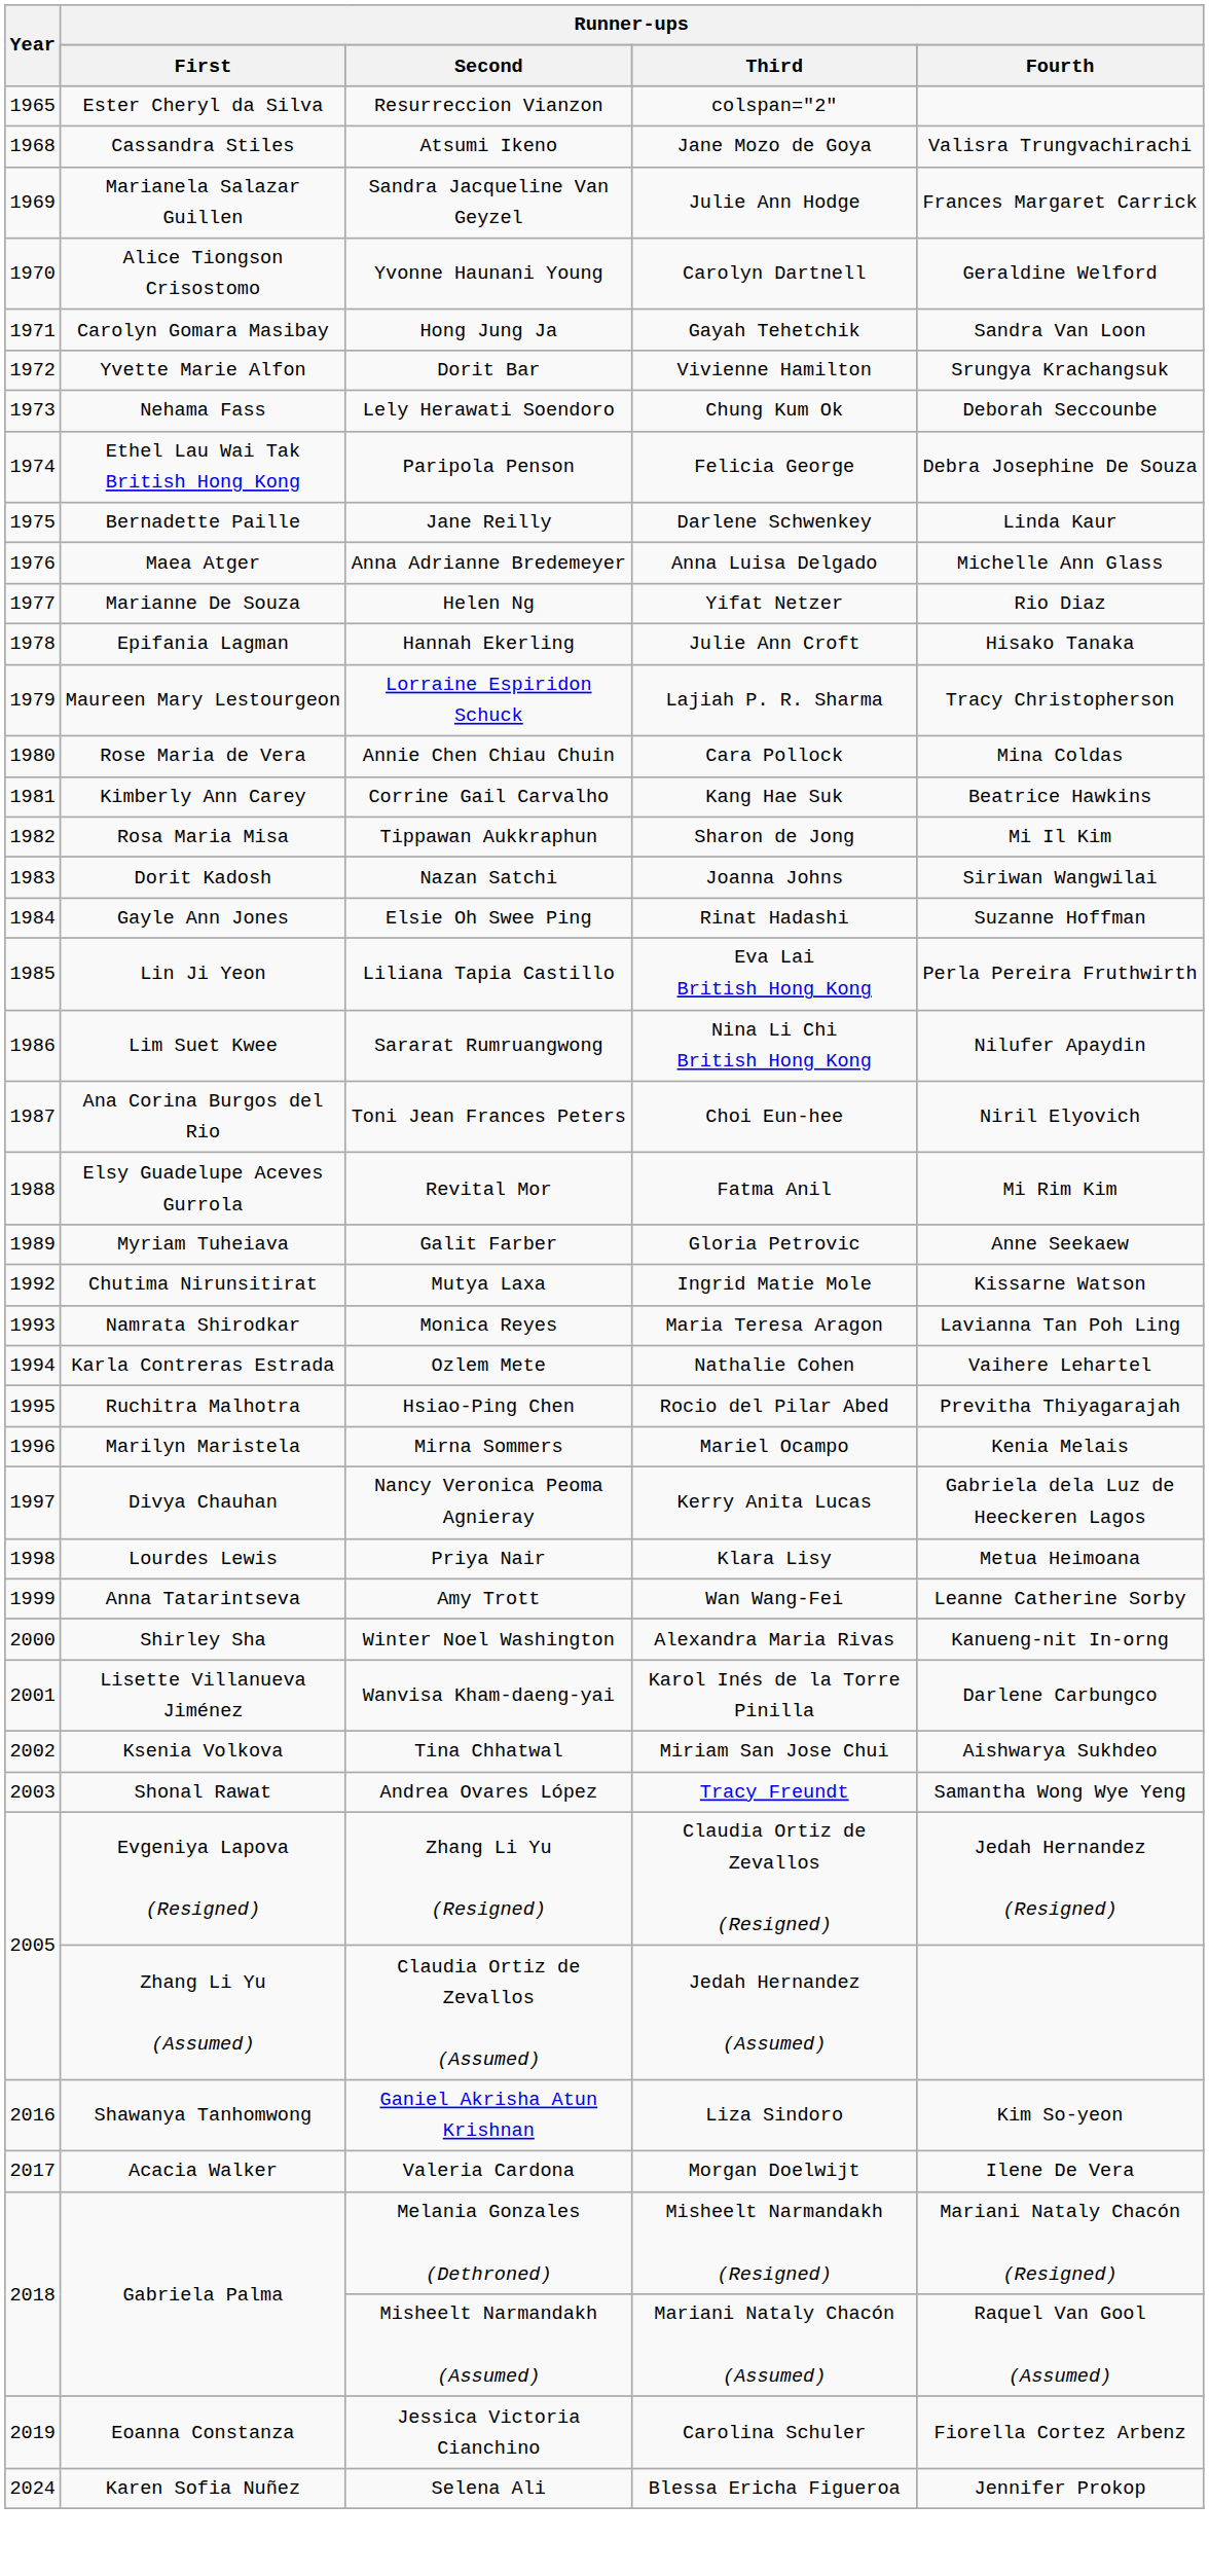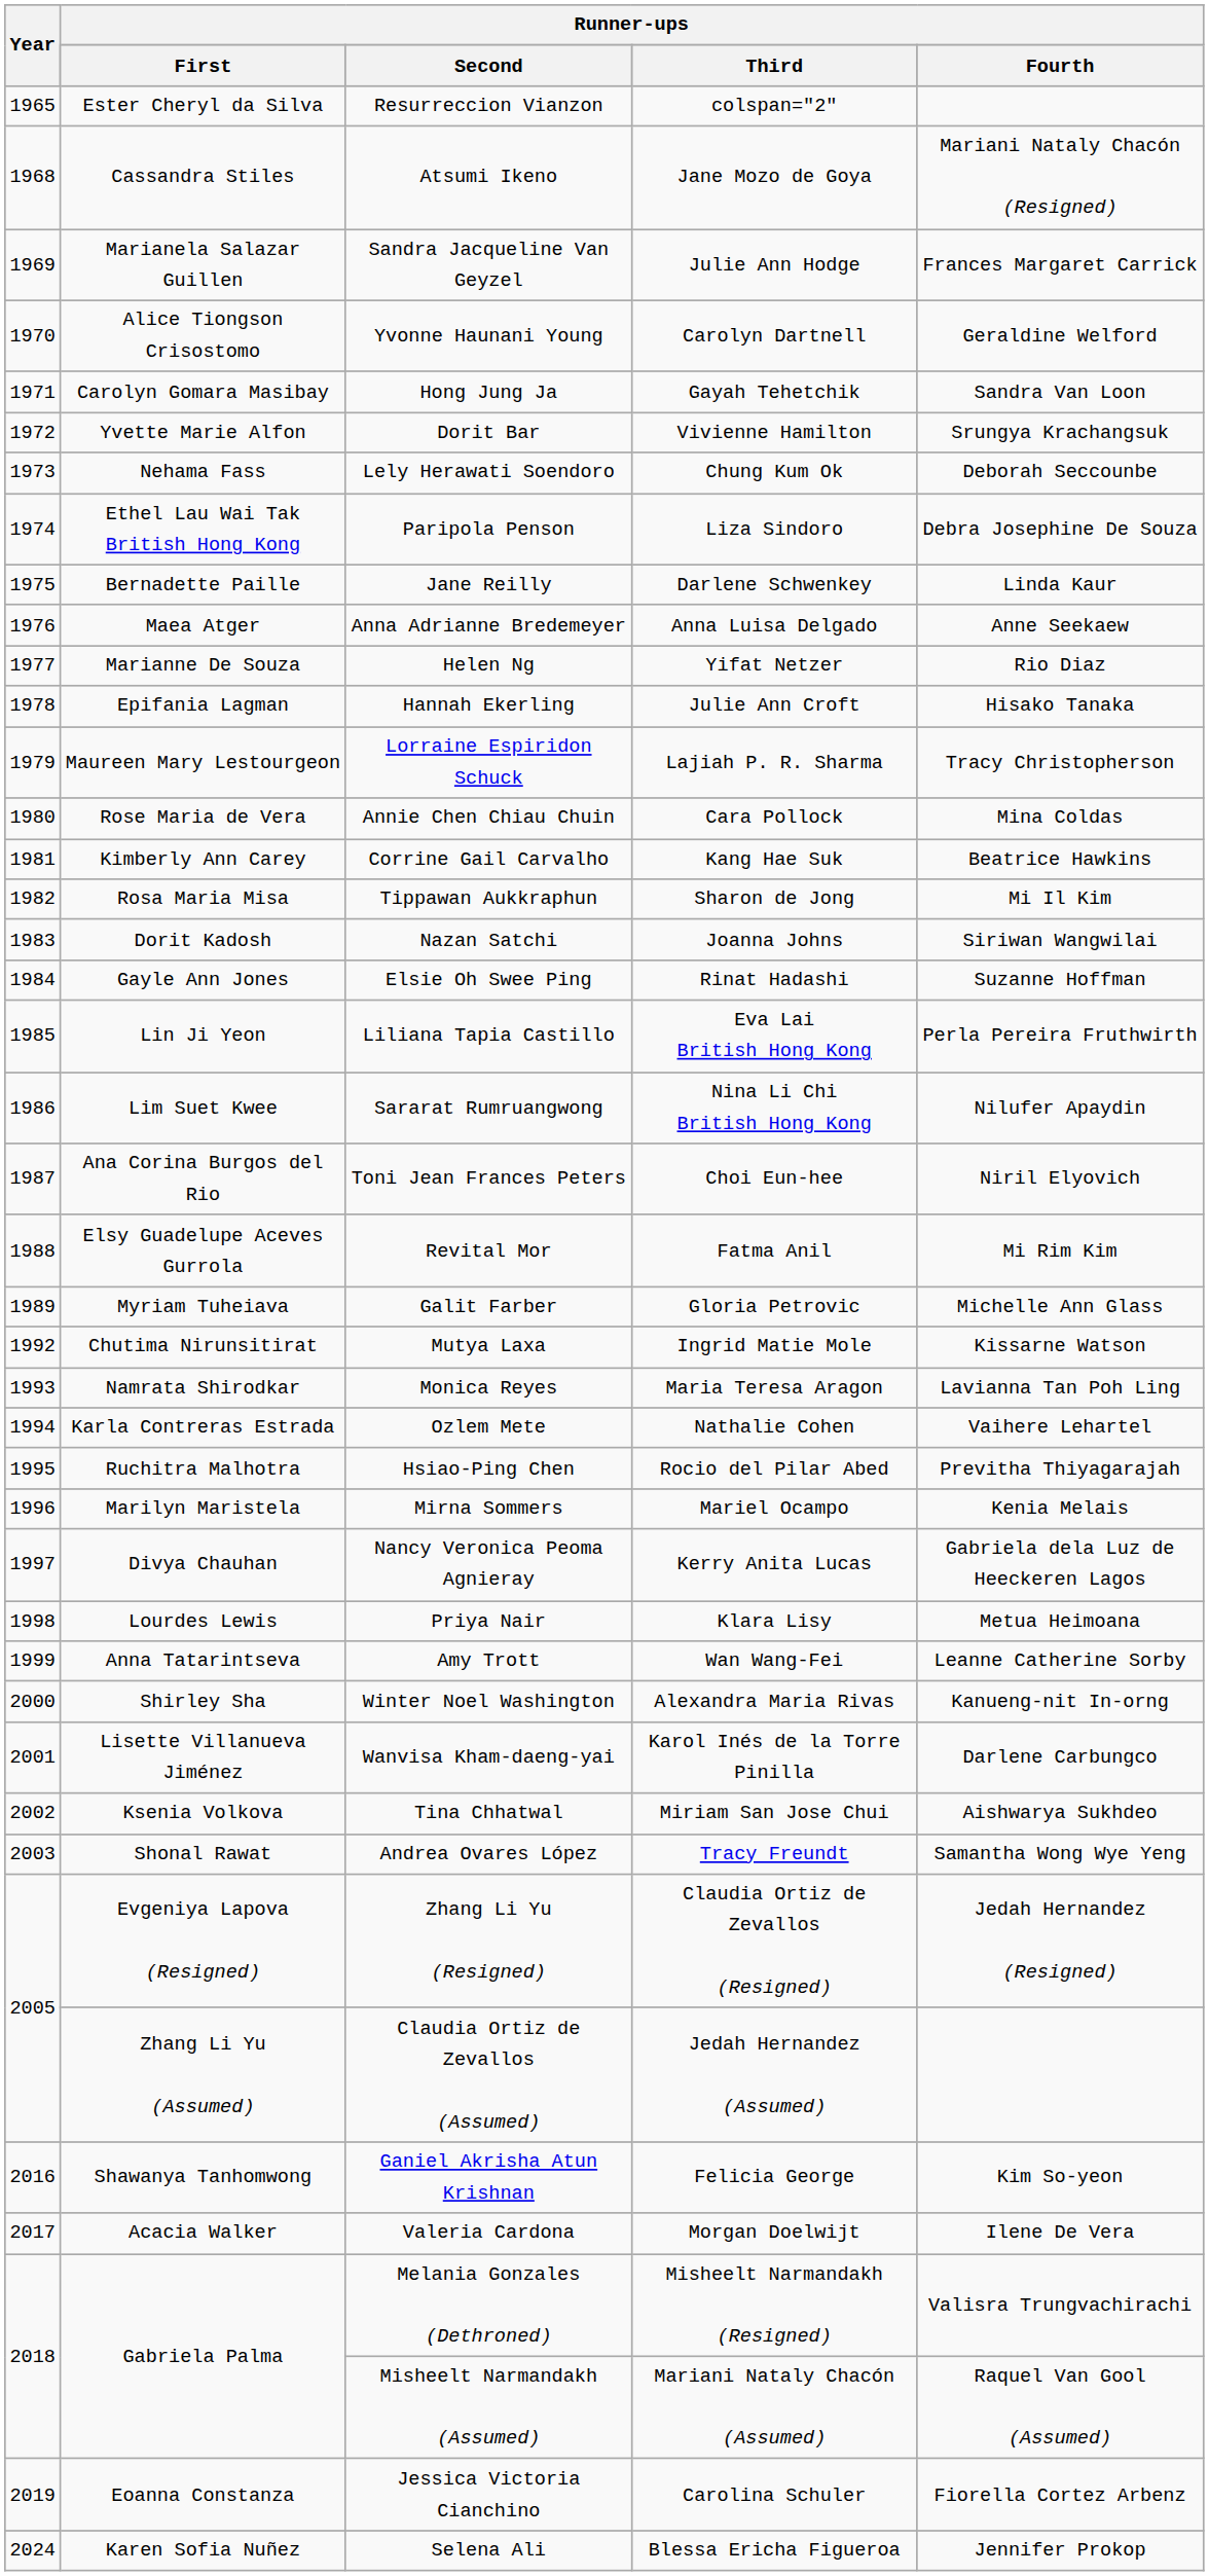Atsumi Ikeno | Runner-ups / Fourth: Valisra Trungvachirachi -> Mariani Nataly Chacón (Resigned)
Paripola Penson | Runner-ups / Third: Felicia George -> Liza Sindoro
Anna Adrianne Bredemeyer | Runner-ups / Fourth: Michelle Ann Glass -> Anne Seekaew
Galit Farber | Runner-ups / Fourth: Anne Seekaew -> Michelle Ann Glass
Ganiel Akrisha Atun Krishnan | Runner-ups / Third: Liza Sindoro -> Felicia George
Melania Gonzales (Dethroned) | Runner-ups / Fourth: Mariani Nataly Chacón (Resigned) -> Valisra Trungvachirachi
